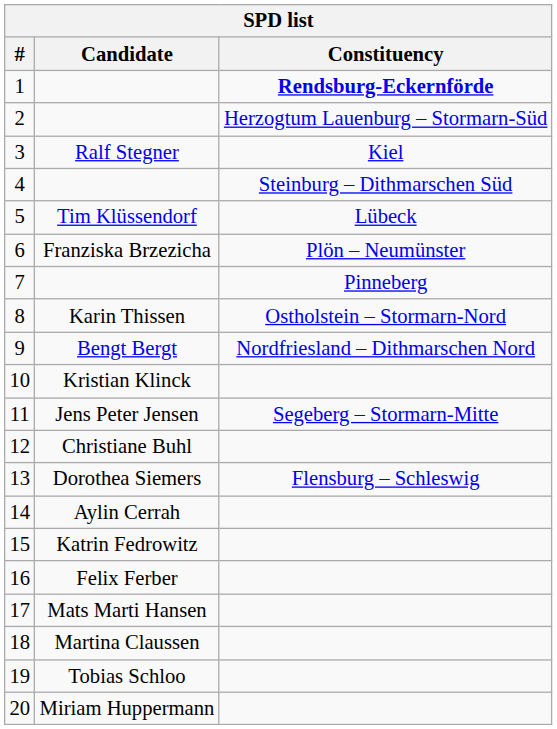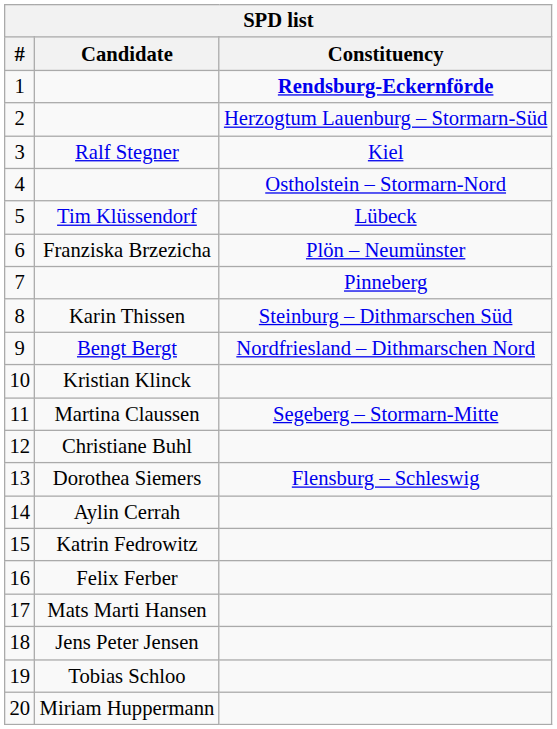4 | Constituency: Steinburg – Dithmarschen Süd -> Ostholstein – Stormarn-Nord
8 | Constituency: Ostholstein – Stormarn-Nord -> Steinburg – Dithmarschen Süd
11 | Candidate: Jens Peter Jensen -> Martina Claussen
18 | Candidate: Martina Claussen -> Jens Peter Jensen
